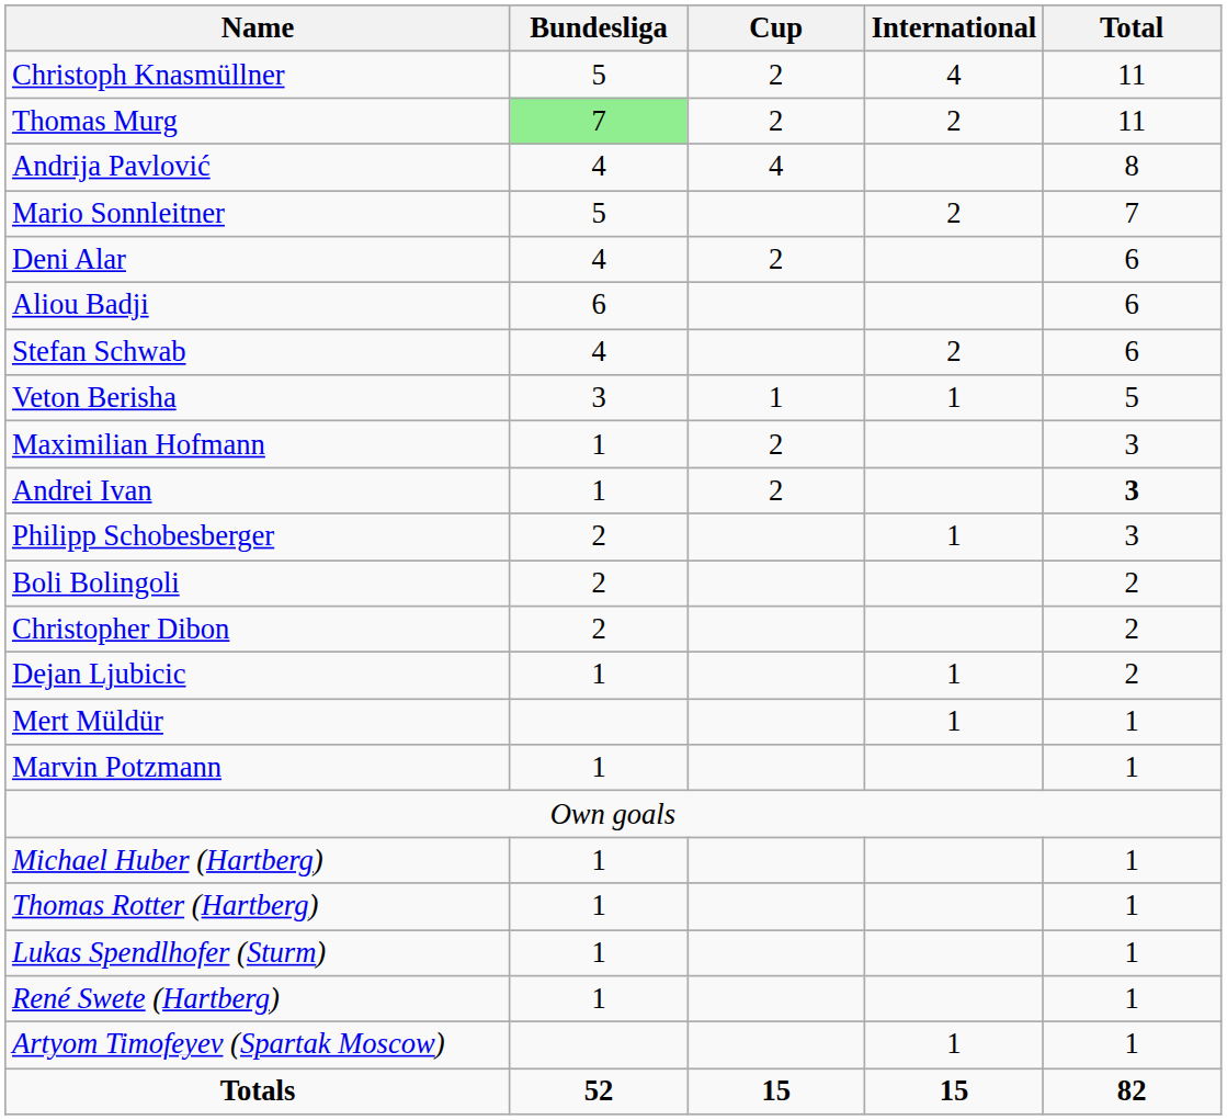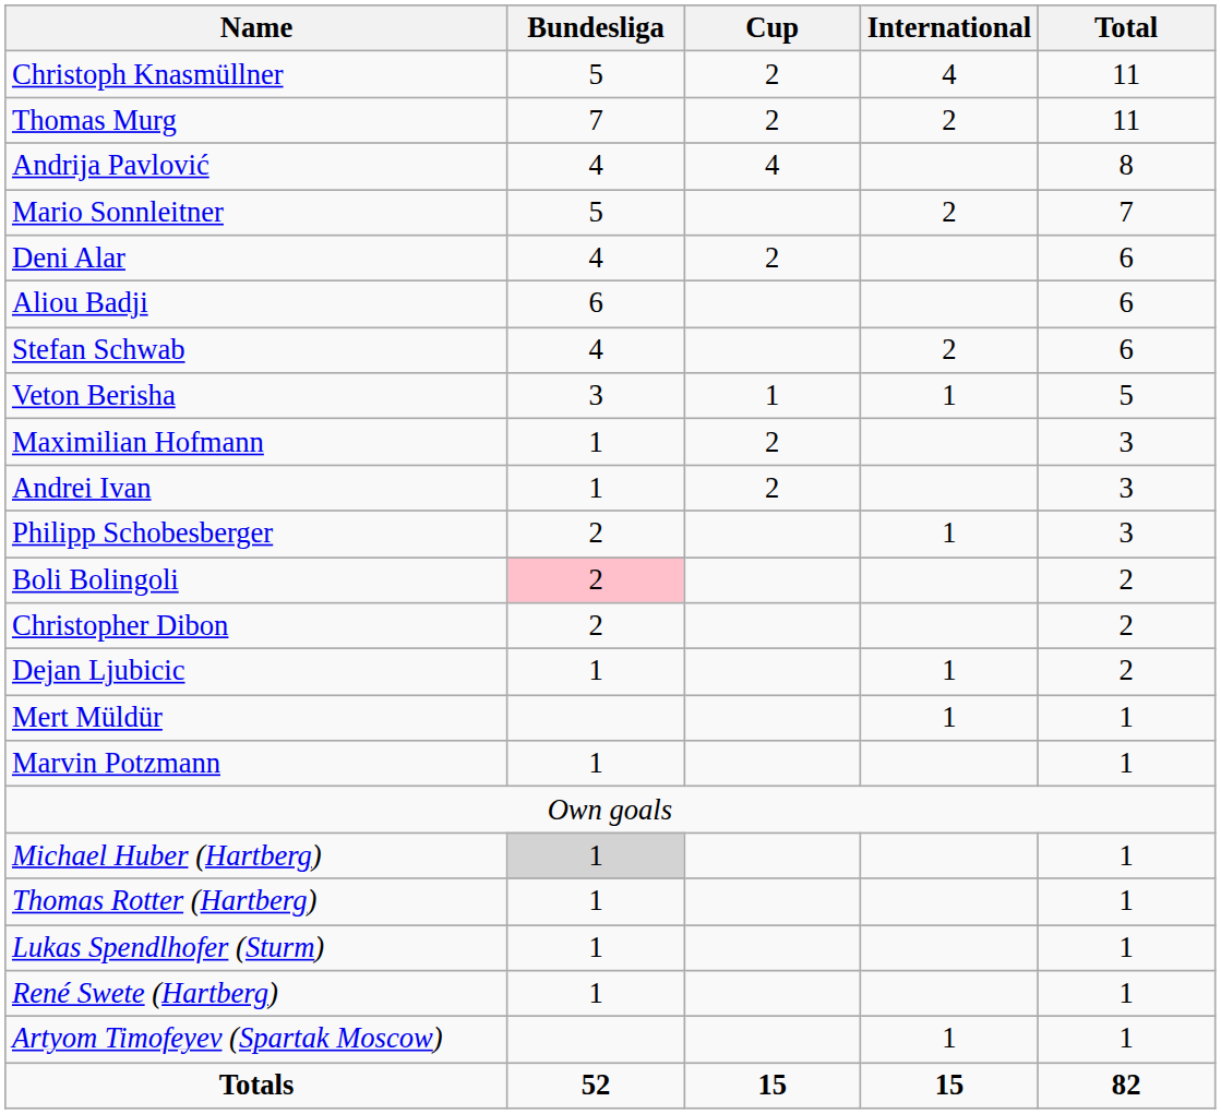Thomas Murg | Bundesliga: lightgreen background -> no background
Andrei Ivan | Total: bold -> normal
Boli Bolingoli | Bundesliga: no background -> pink background
Michael Huber (Hartberg) | Bundesliga: no background -> lightgrey background
